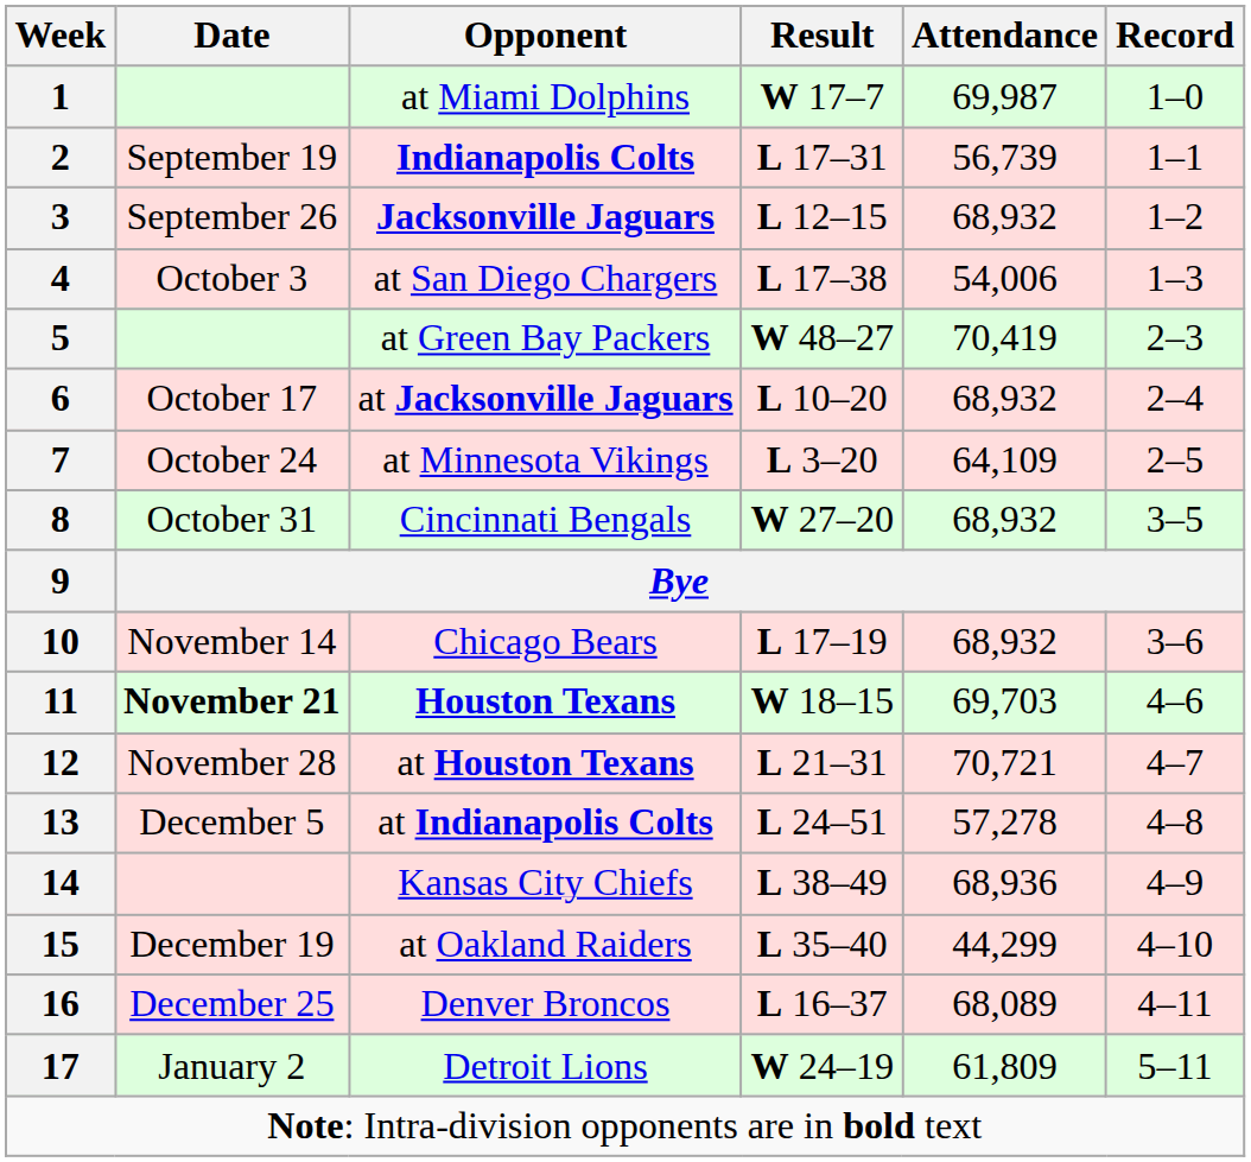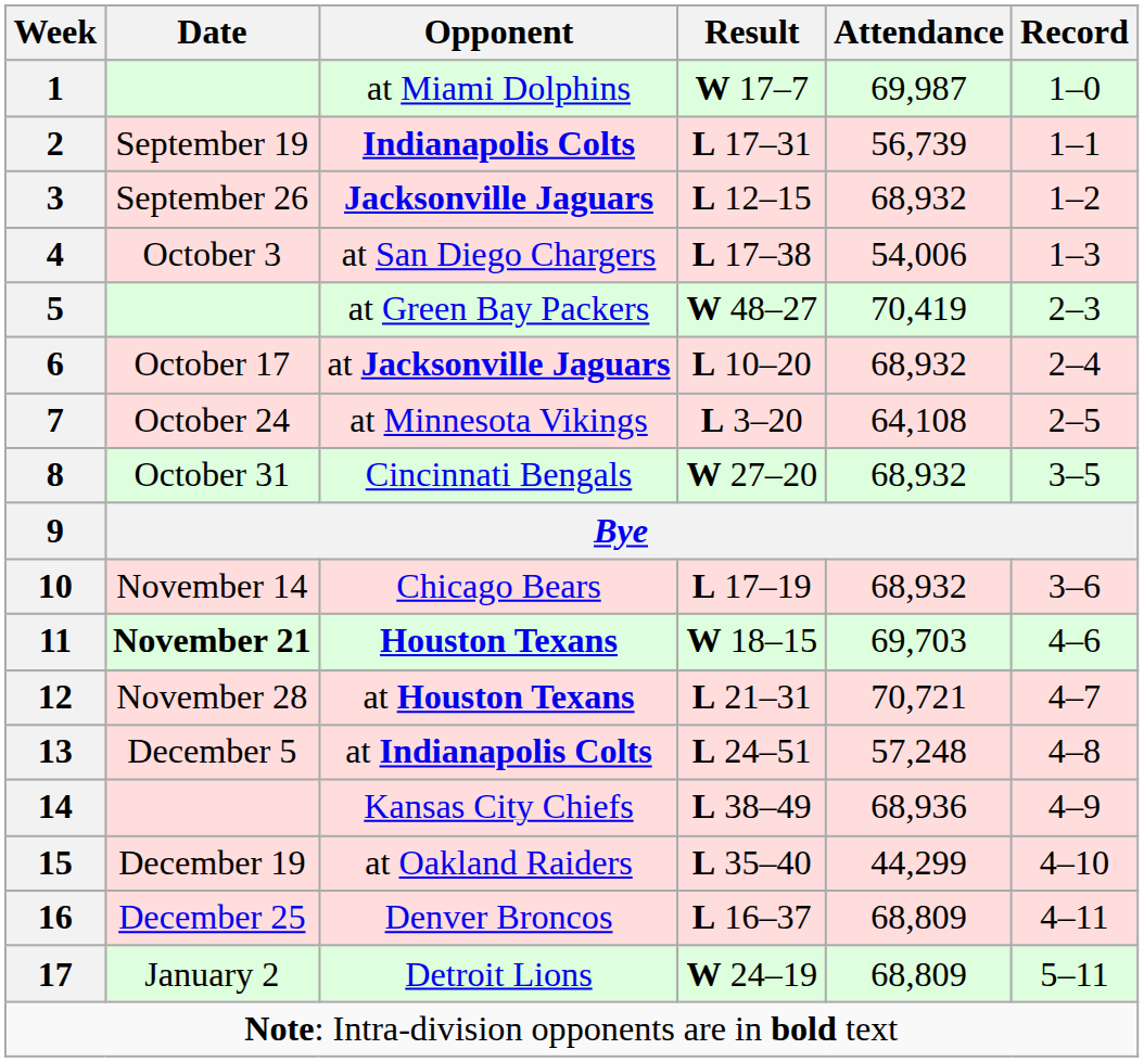7 | Attendance: 64,109 -> 64,108
13 | Attendance: 57,278 -> 57,248
16 | Attendance: 68,089 -> 68,809
17 | Attendance: 61,809 -> 68,809
